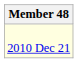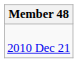row 2 | column 1: lightyellow background -> no background
